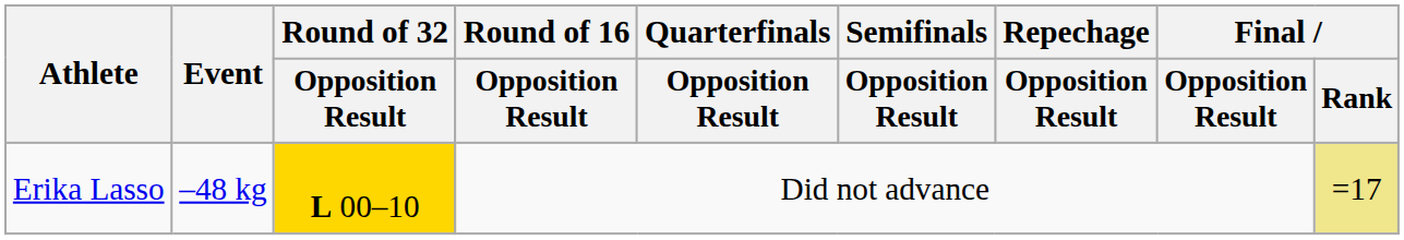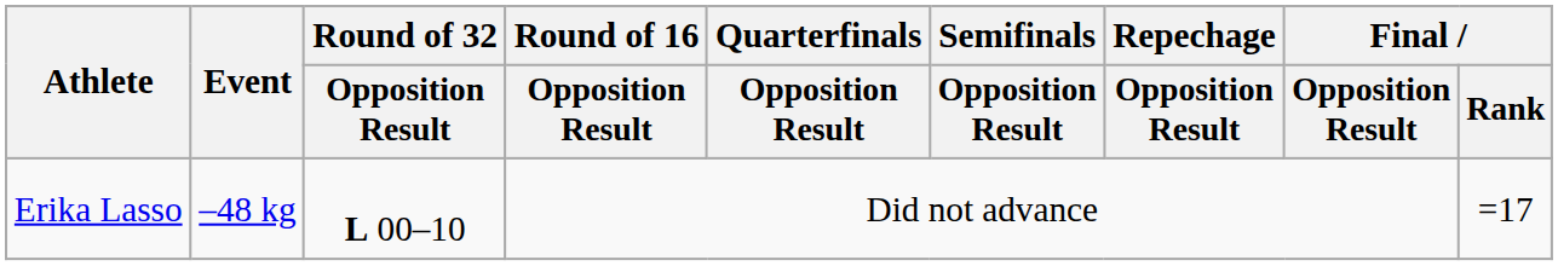Erika Lasso | Round of 32 / Opposition Result: gold background -> no background
Erika Lasso | Final / Rank: khaki background -> no background
